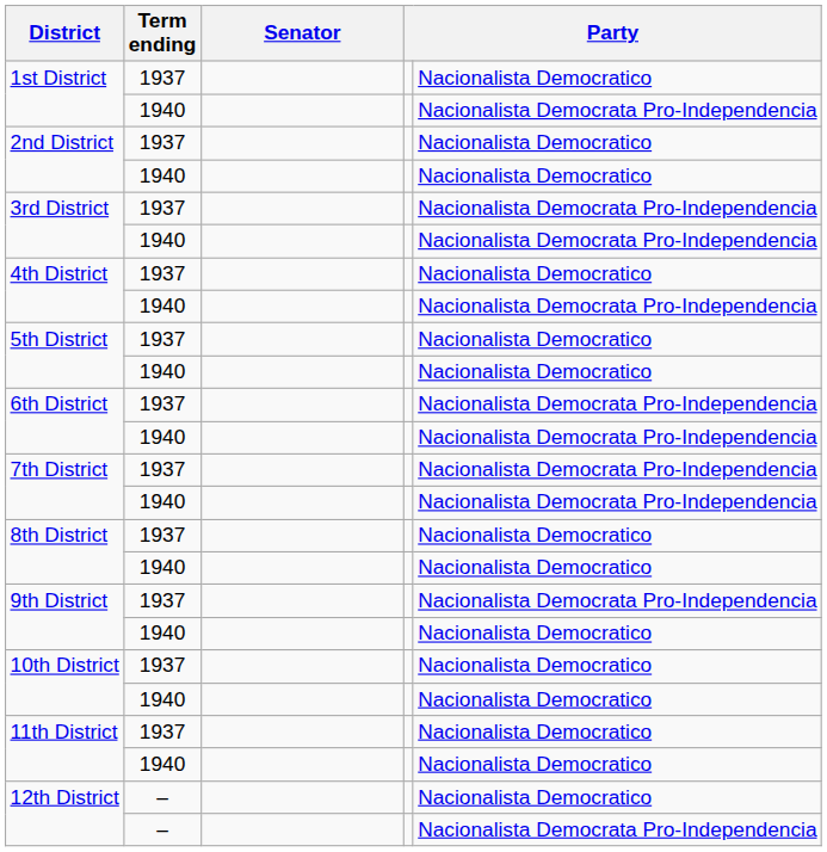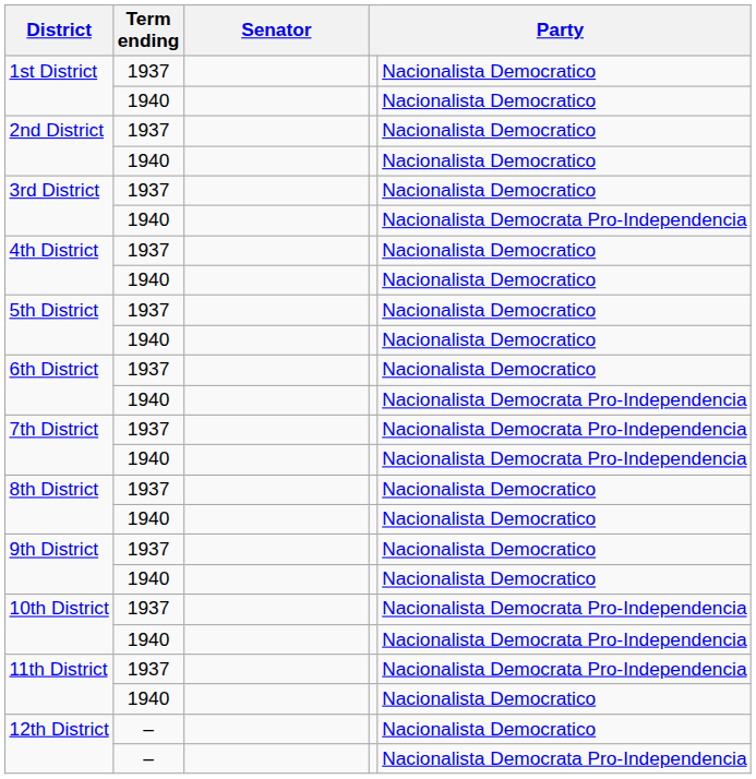1st District / 1940 | column 5: Nacionalista Democrata Pro-Independencia -> Nacionalista Democratico
3rd District / 1937 | column 5: Nacionalista Democrata Pro-Independencia -> Nacionalista Democratico
4th District / 1940 | column 5: Nacionalista Democrata Pro-Independencia -> Nacionalista Democratico
6th District / 1937 | column 5: Nacionalista Democrata Pro-Independencia -> Nacionalista Democratico
9th District / 1937 | column 5: Nacionalista Democrata Pro-Independencia -> Nacionalista Democratico
10th District / 1937 | column 5: Nacionalista Democratico -> Nacionalista Democrata Pro-Independencia
10th District / 1940 | column 5: Nacionalista Democratico -> Nacionalista Democrata Pro-Independencia
11th District / 1937 | column 5: Nacionalista Democratico -> Nacionalista Democrata Pro-Independencia
